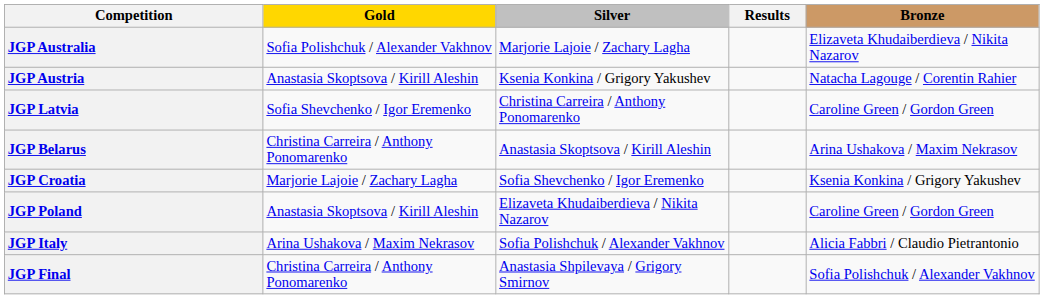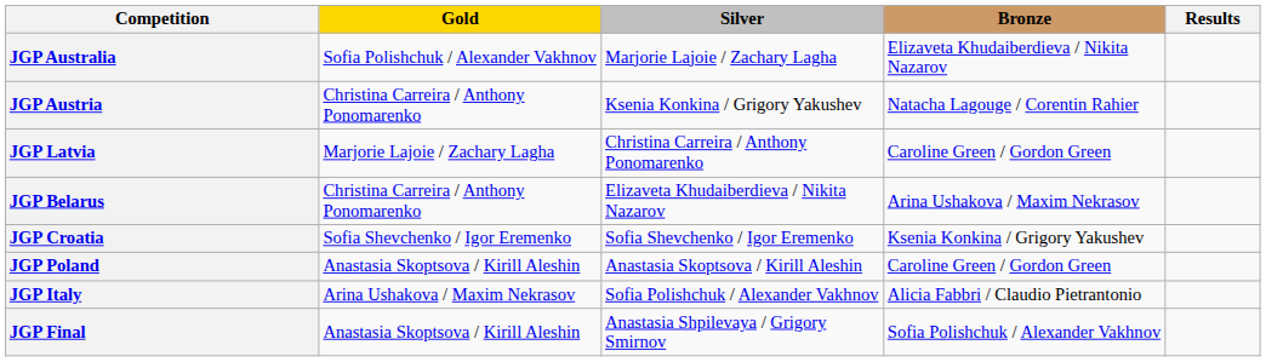columns swapped: Bronze <-> Results
JGP Austria | Gold: Anastasia Skoptsova / Kirill Aleshin -> Christina Carreira / Anthony Ponomarenko
JGP Latvia | Gold: Sofia Shevchenko / Igor Eremenko -> Marjorie Lajoie / Zachary Lagha
JGP Belarus | Silver: Anastasia Skoptsova / Kirill Aleshin -> Elizaveta Khudaiberdieva / Nikita Nazarov
JGP Croatia | Gold: Marjorie Lajoie / Zachary Lagha -> Sofia Shevchenko / Igor Eremenko
JGP Poland | Silver: Elizaveta Khudaiberdieva / Nikita Nazarov -> Anastasia Skoptsova / Kirill Aleshin
JGP Final | Gold: Christina Carreira / Anthony Ponomarenko -> Anastasia Skoptsova / Kirill Aleshin
